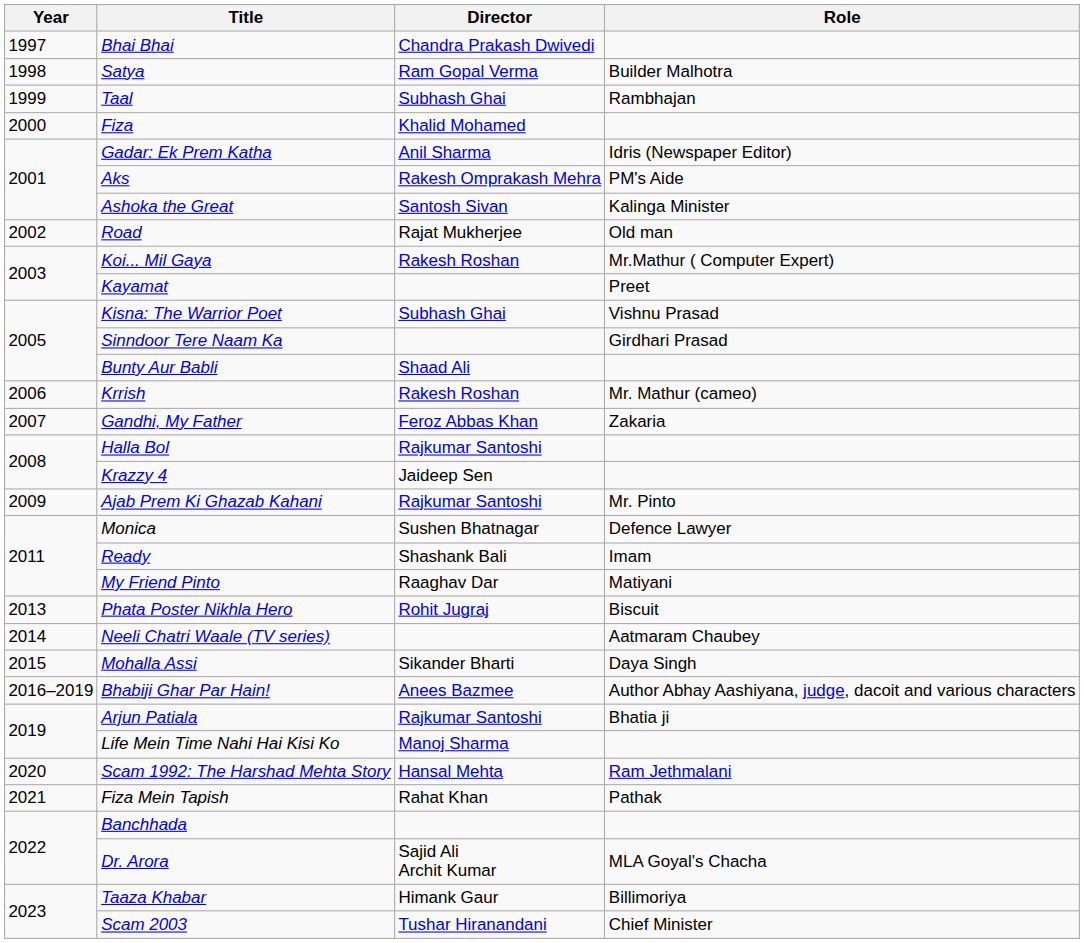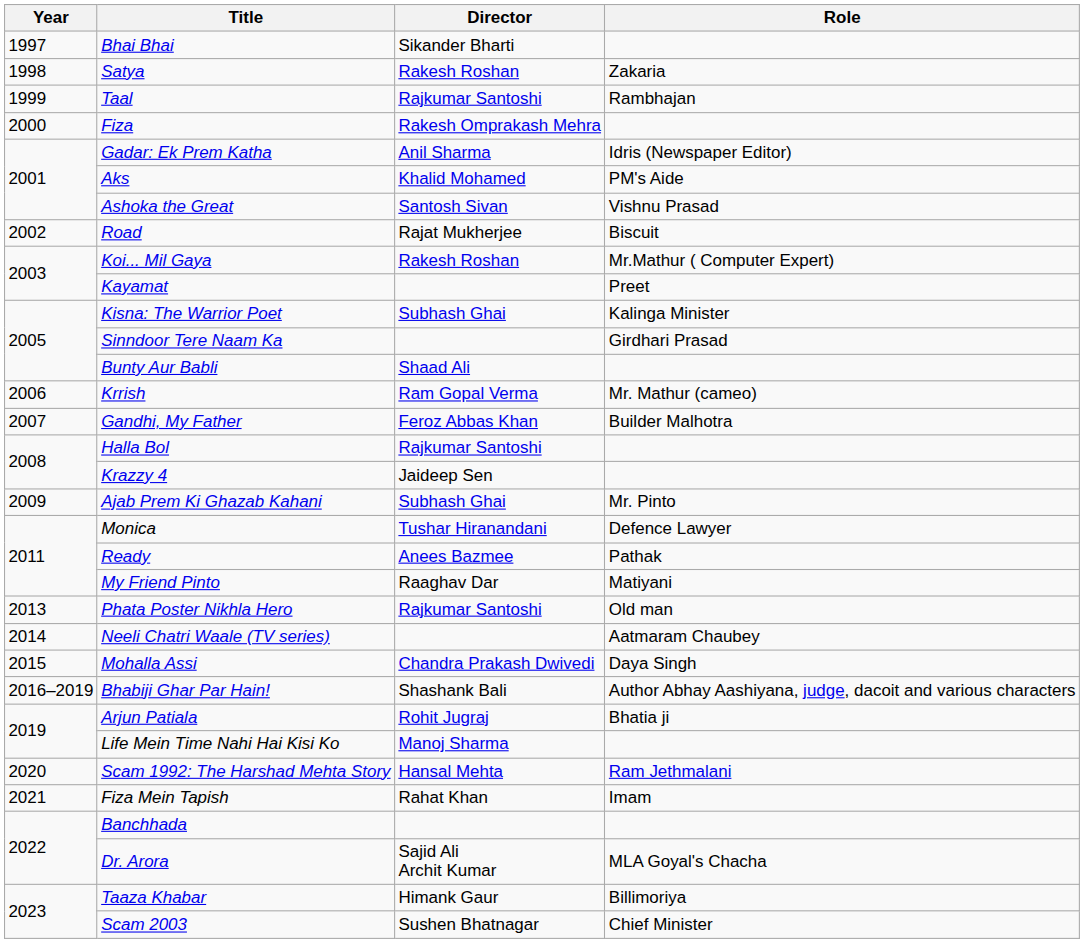Bhai Bhai | Director: Chandra Prakash Dwivedi -> Sikander Bharti
Satya | Director: Ram Gopal Verma -> Rakesh Roshan
Satya | Role: Builder Malhotra -> Zakaria
Taal | Director: Subhash Ghai -> Rajkumar Santoshi
Fiza | Director: Khalid Mohamed -> Rakesh Omprakash Mehra
Aks | Director: Rakesh Omprakash Mehra -> Khalid Mohamed
Ashoka the Great | Role: Kalinga Minister -> Vishnu Prasad
Road | Role: Old man -> Biscuit
Kisna: The Warrior Poet | Role: Vishnu Prasad -> Kalinga Minister
Krrish | Director: Rakesh Roshan -> Ram Gopal Verma
Gandhi, My Father | Role: Zakaria -> Builder Malhotra
Ajab Prem Ki Ghazab Kahani | Director: Rajkumar Santoshi -> Subhash Ghai
Monica | Director: Sushen Bhatnagar -> Tushar Hiranandani
Ready | Director: Shashank Bali -> Anees Bazmee
Ready | Role: Imam -> Pathak
Phata Poster Nikhla Hero | Director: Rohit Jugraj -> Rajkumar Santoshi
Phata Poster Nikhla Hero | Role: Biscuit -> Old man
Mohalla Assi | Director: Sikander Bharti -> Chandra Prakash Dwivedi
Bhabiji Ghar Par Hain! | Director: Anees Bazmee -> Shashank Bali
Arjun Patiala | Director: Rajkumar Santoshi -> Rohit Jugraj
Fiza Mein Tapish | Role: Pathak -> Imam
Scam 2003 | Director: Tushar Hiranandani -> Sushen Bhatnagar
